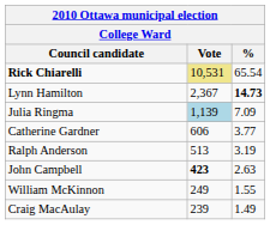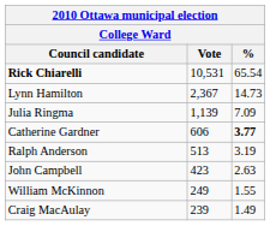Rick Chiarelli | Vote: khaki background -> no background
Lynn Hamilton | %: bold -> normal
Julia Ringma | Vote: lightblue background -> no background
Catherine Gardner | %: normal -> bold
John Campbell | Vote: bold -> normal
